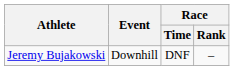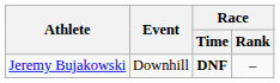Jeremy Bujakowski | Race / Time: normal -> bold
